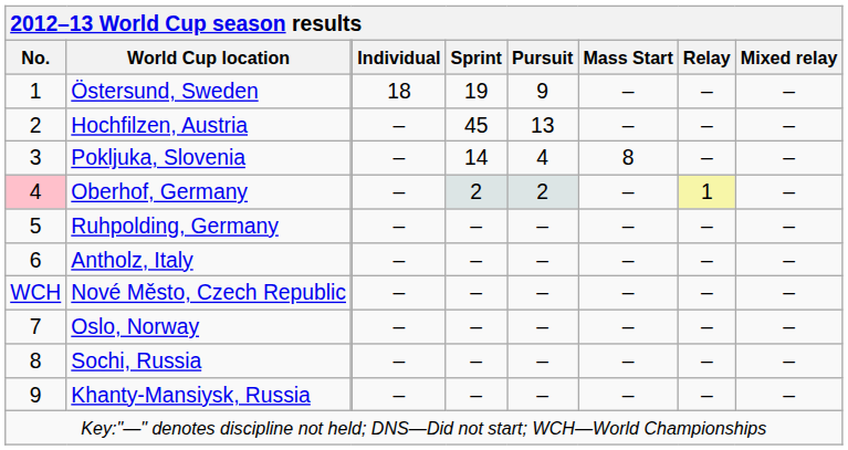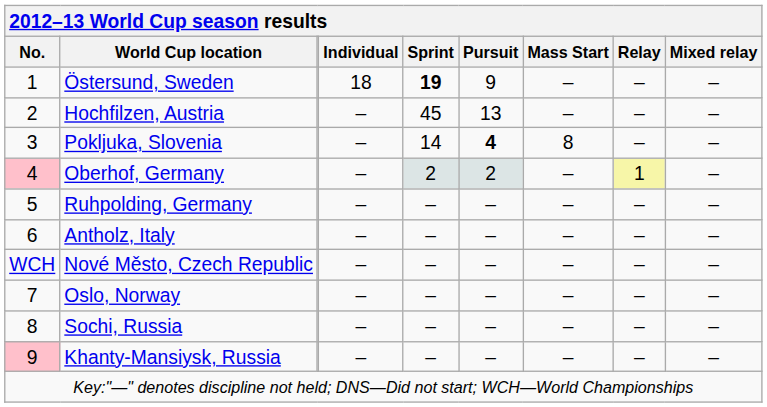Östersund, Sweden | Sprint: normal -> bold
Pokljuka, Slovenia | Pursuit: normal -> bold
Khanty-Mansiysk, Russia | No.: no background -> pink background
